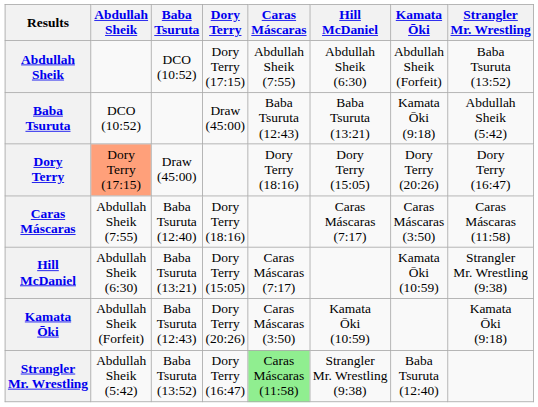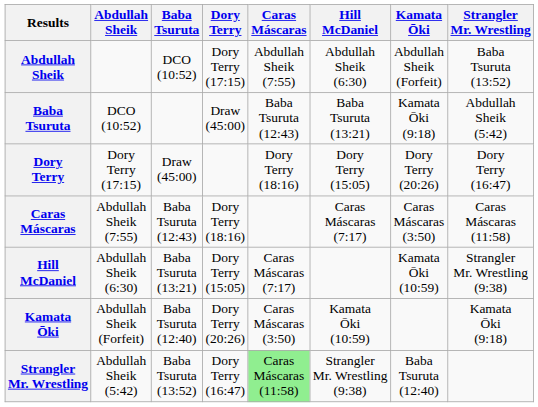row 4 | Abdullah Sheik: lightsalmon background -> no background
row 5 | Baba Tsuruta: Baba Tsuruta (12:40) -> Baba Tsuruta (12:43)
row 7 | Baba Tsuruta: Baba Tsuruta (12:43) -> Baba Tsuruta (12:40)
